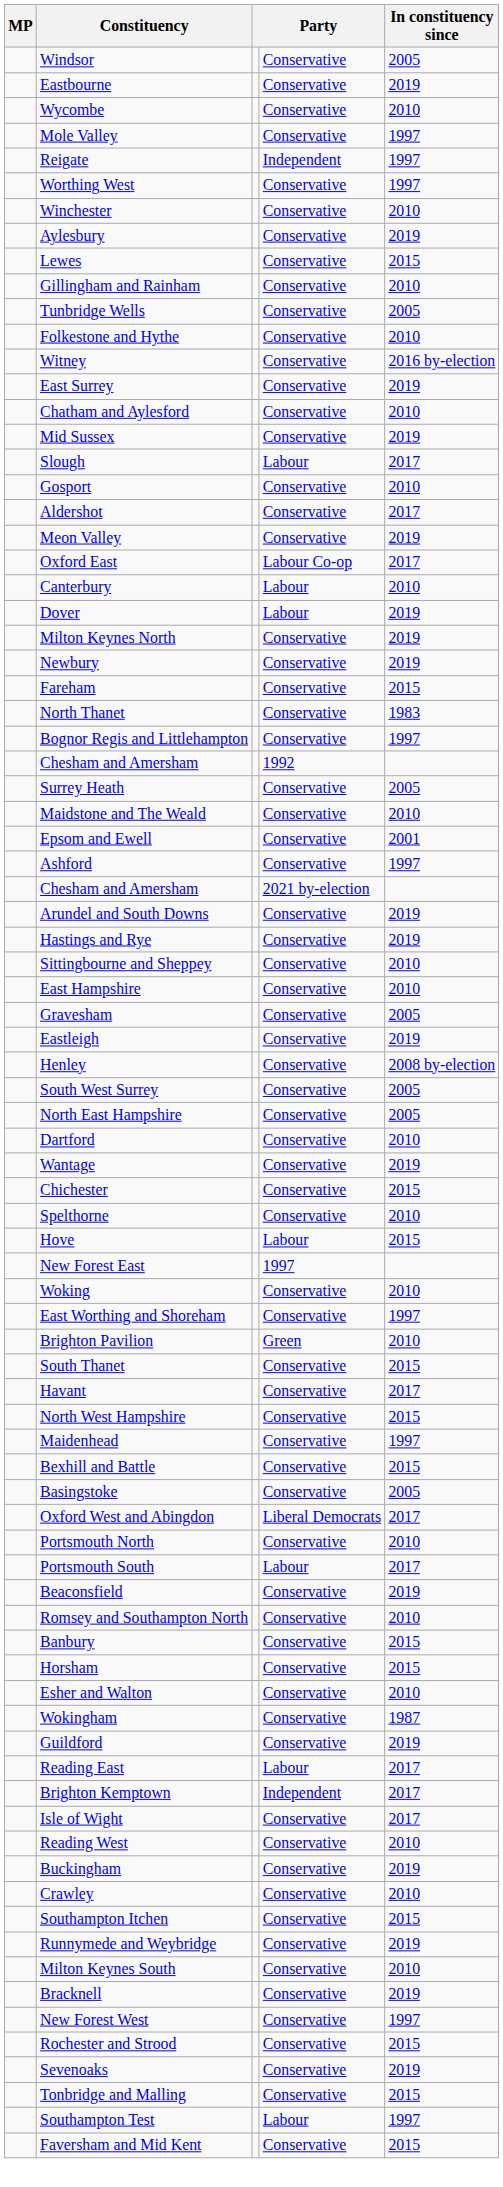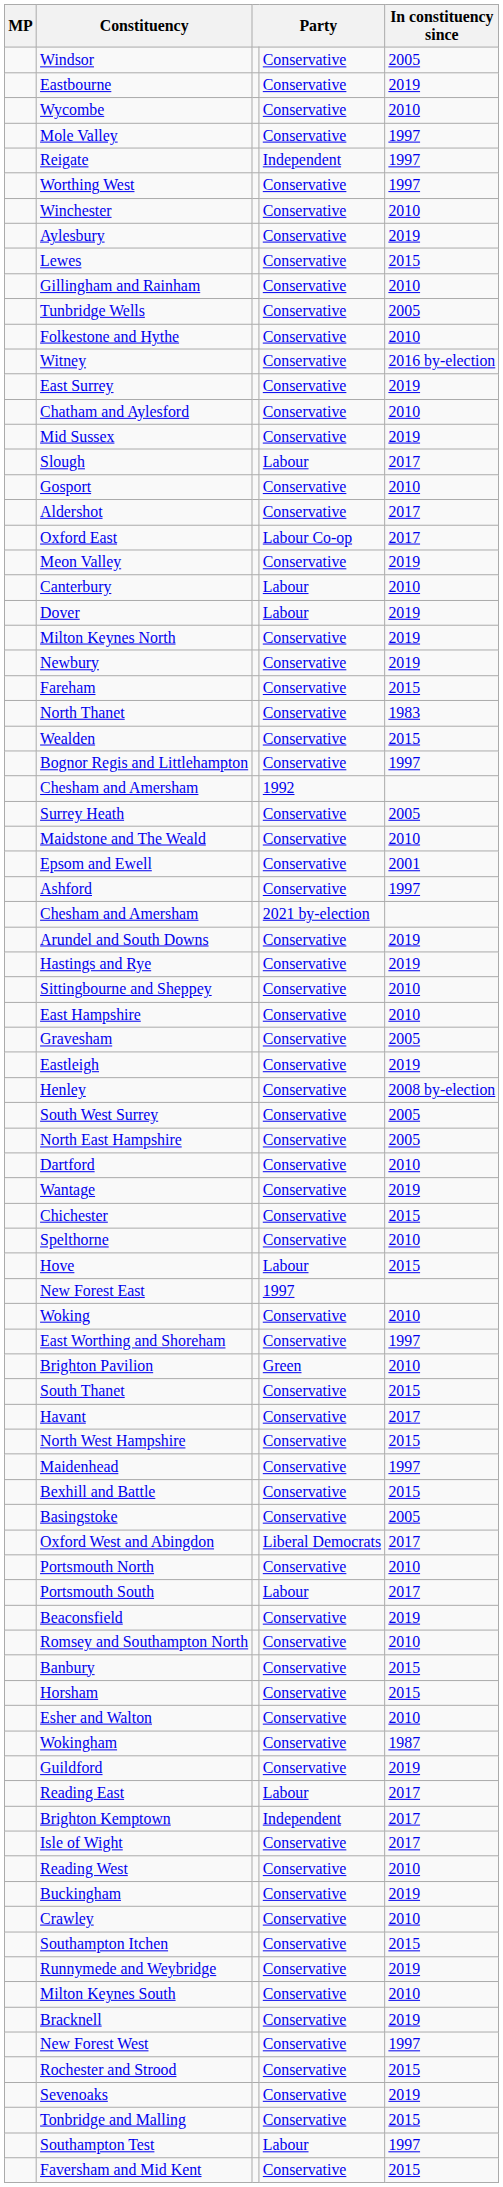rows swapped: Oxford East <-> Meon Valley
+ row: Wealden | Conservative | 2015
